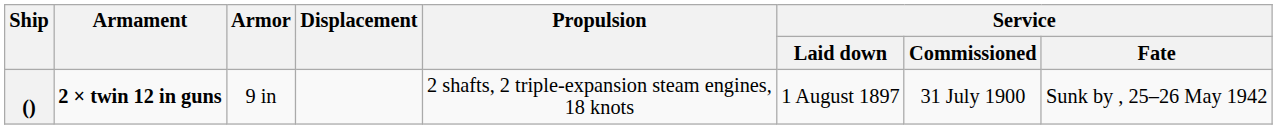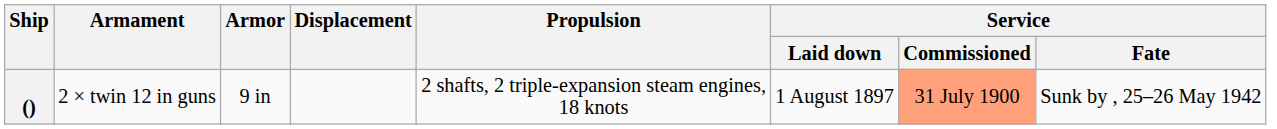() | Armament: bold -> normal
() | Service / Commissioned: no background -> lightsalmon background
